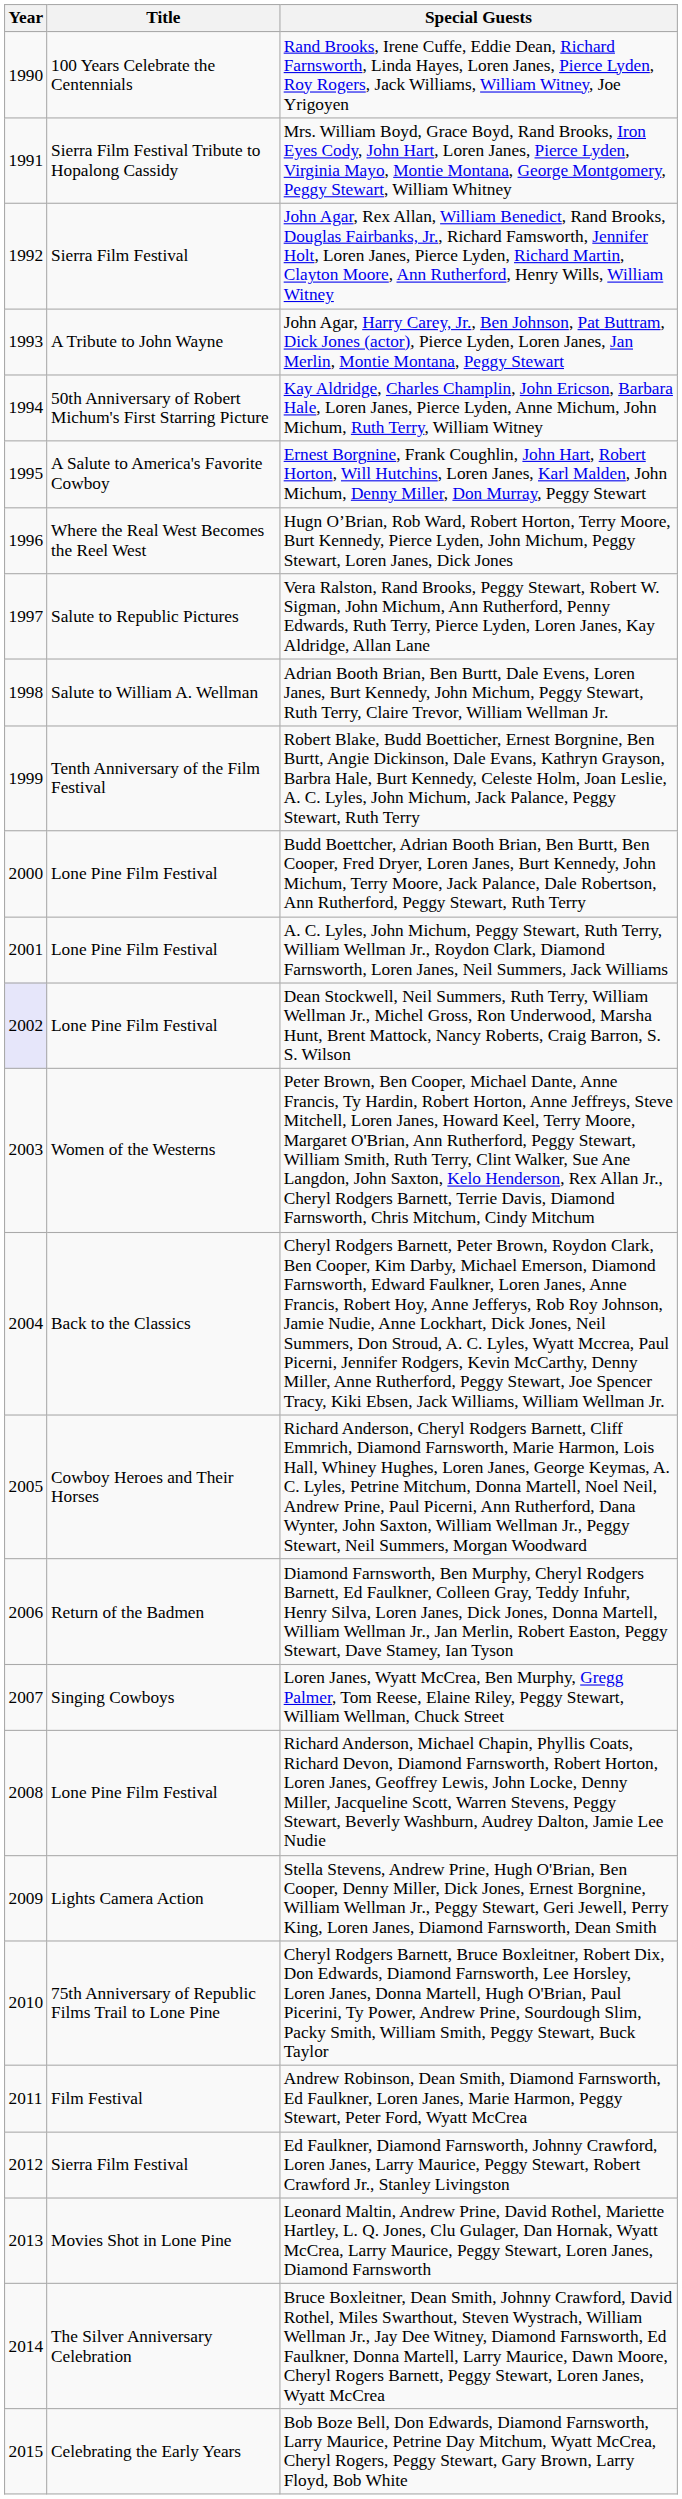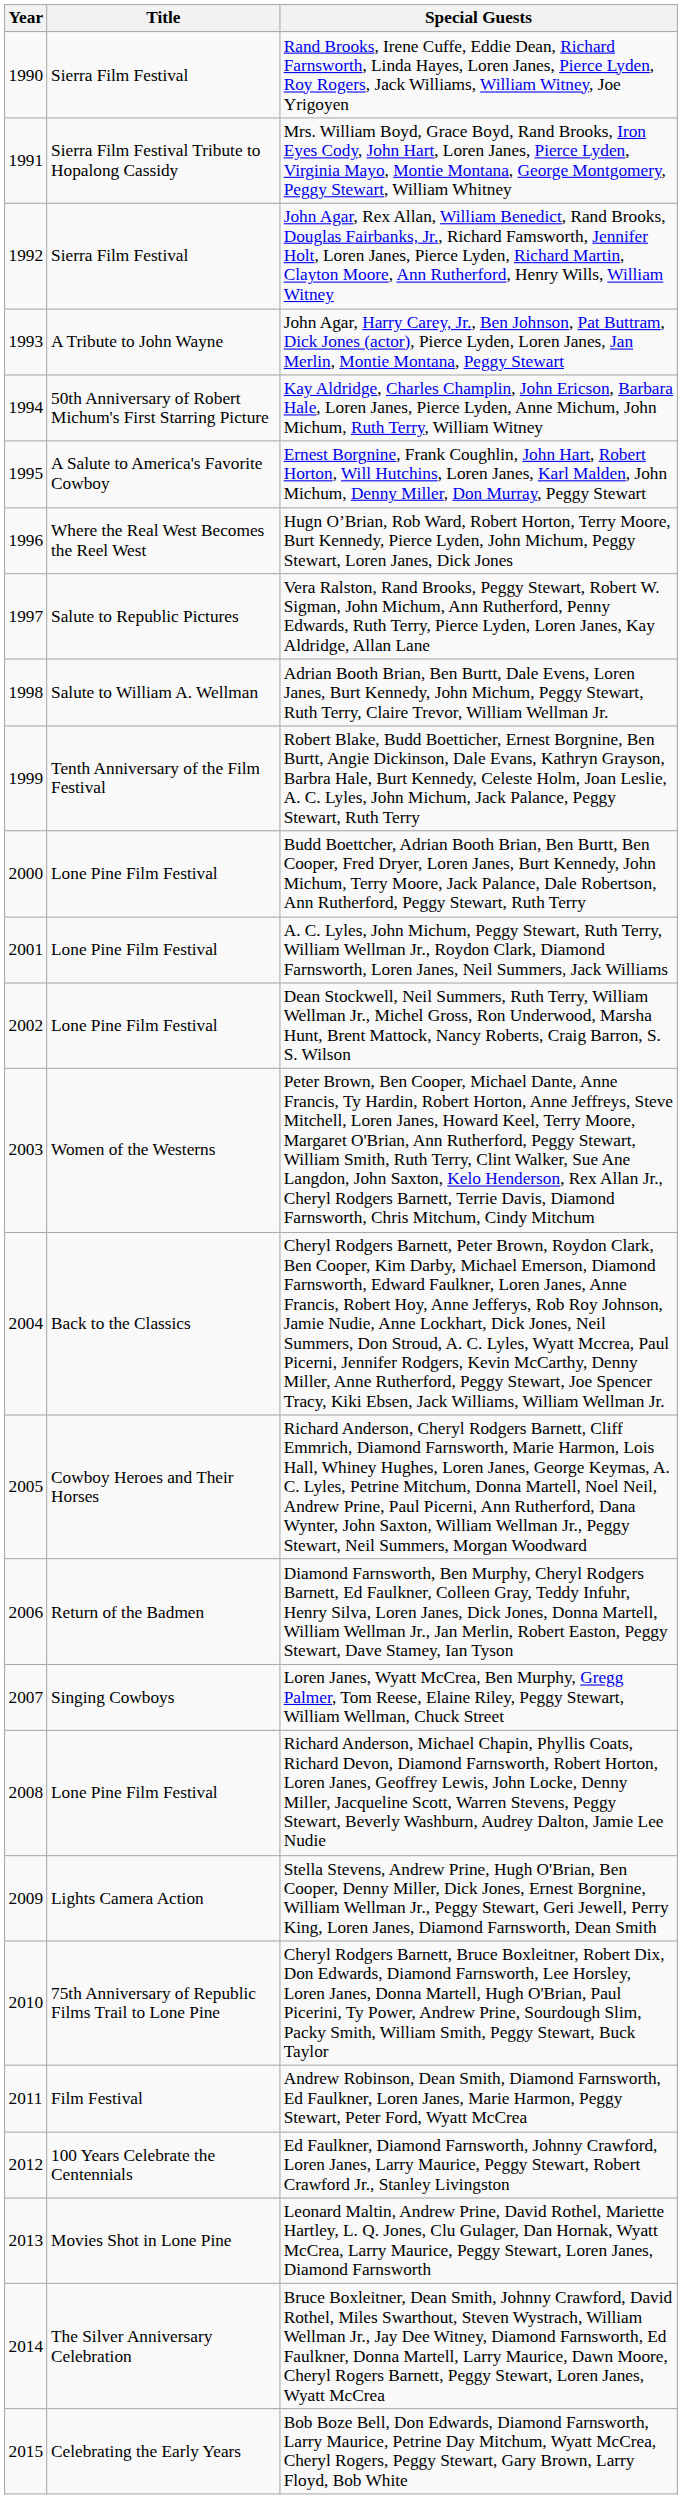row 2 | Title: 100 Years Celebrate the Centennials -> Sierra Film Festival
row 14 | Year: lavender background -> no background
row 24 | Title: Sierra Film Festival -> 100 Years Celebrate the Centennials
